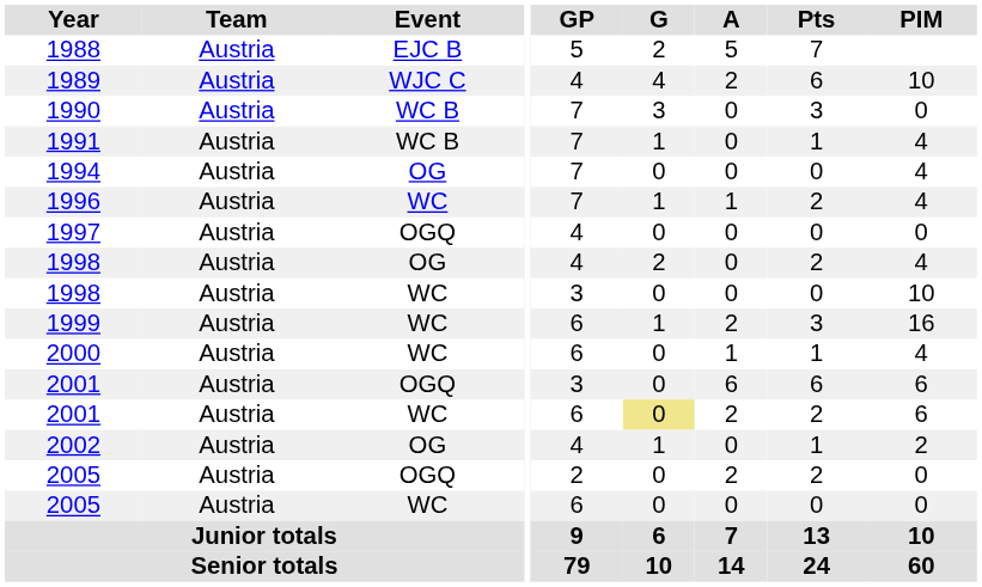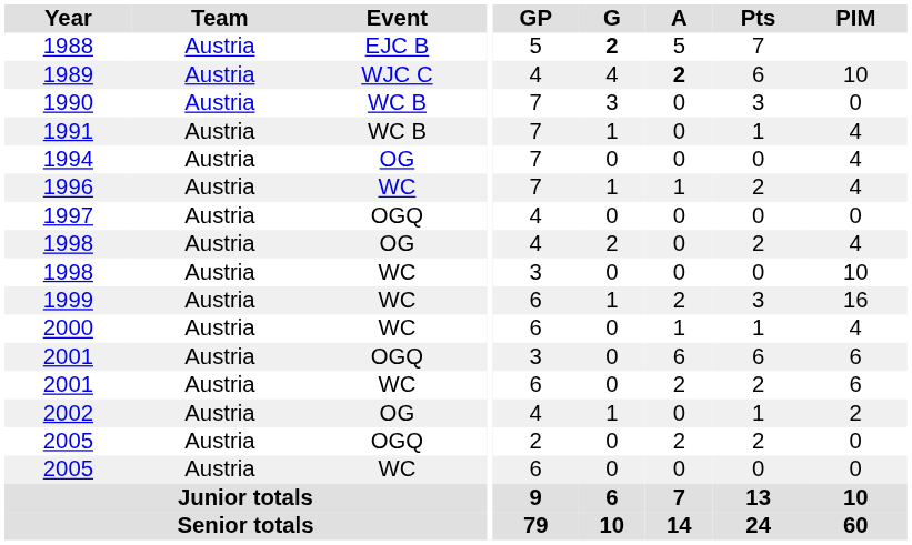1988 | G: normal -> bold
1989 | A: normal -> bold
2001 / WC | G: khaki background -> no background
